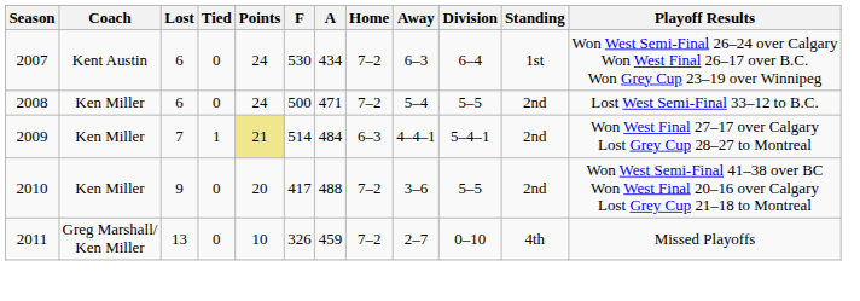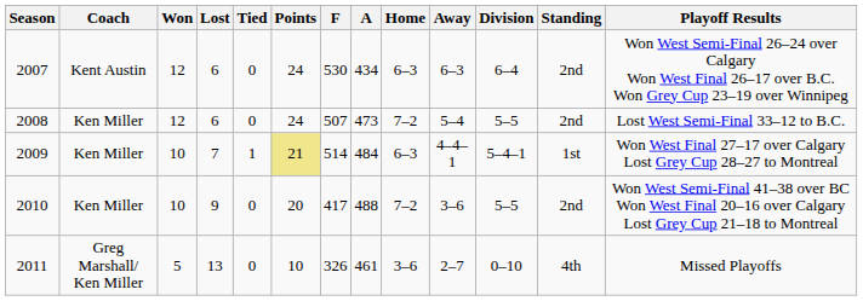+ column: Won | 12 | 12 | 10 | 10 | 5
2007 | Home: 7–2 -> 6–3
2007 | Standing: 1st -> 2nd
2008 | F: 500 -> 507
2008 | A: 471 -> 473
2009 | Standing: 2nd -> 1st
2011 | A: 459 -> 461
2011 | Home: 7–2 -> 3–6
